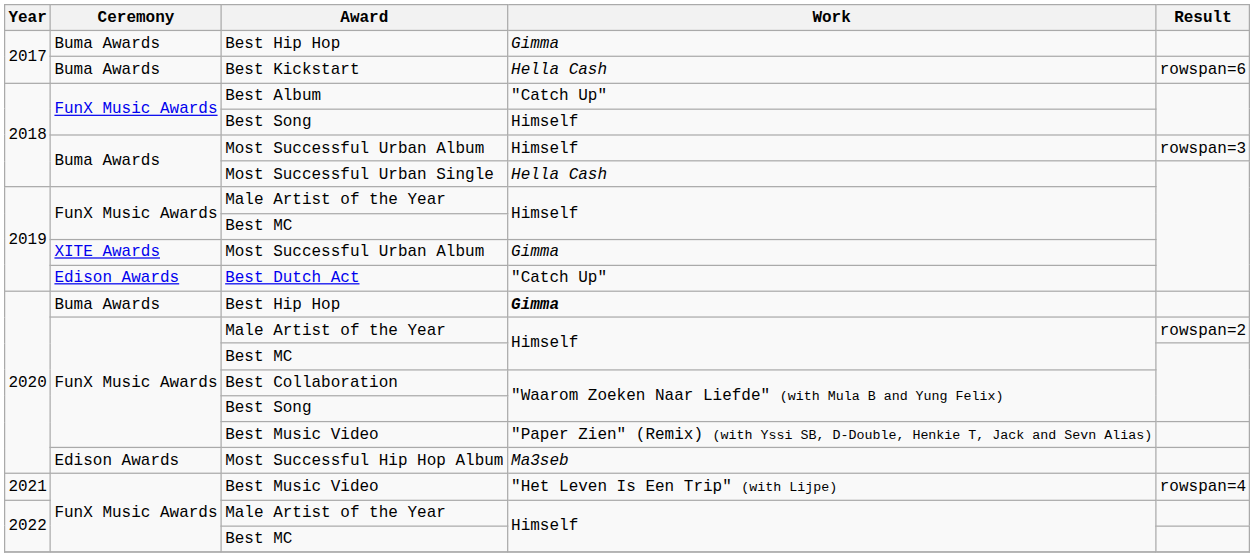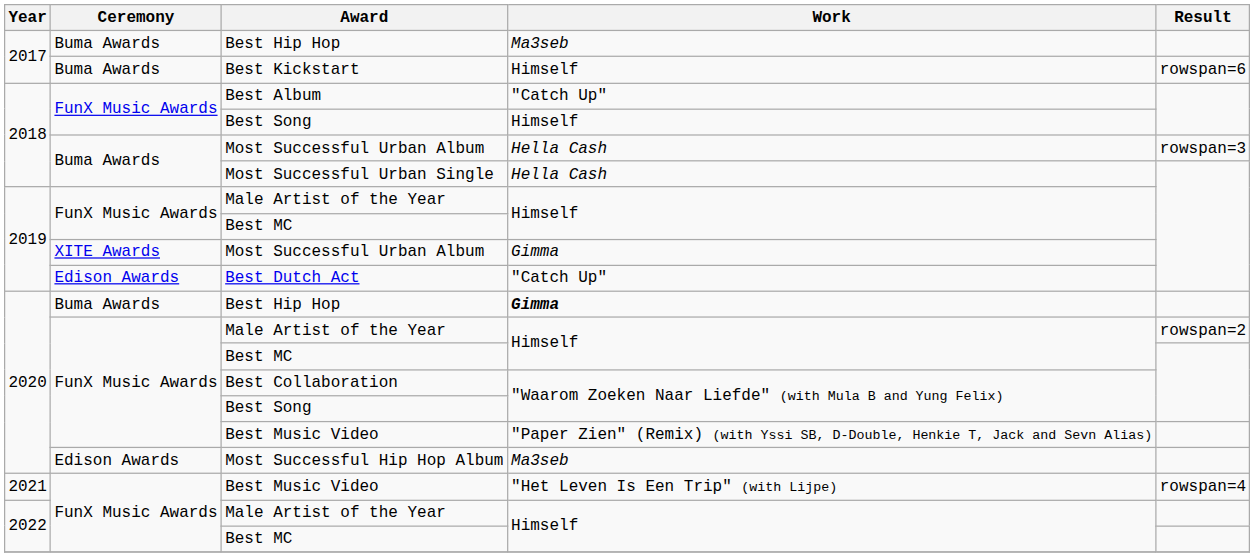2017 / Best Hip Hop | Work: Gimma -> Ma3seb
Best Kickstart | Work: Hella Cash -> Himself
2018 / Most Successful Urban Album | Work: Himself -> Hella Cash
